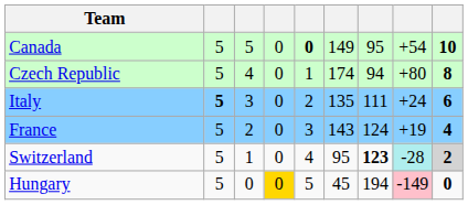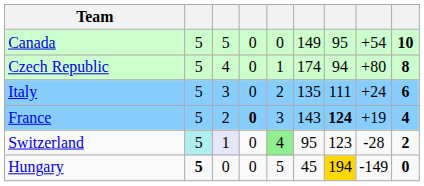Canada | column 5: bold -> normal
Italy | column 2: bold -> normal
France | column 4: normal -> bold
France | column 7: normal -> bold
Switzerland | column 2: no background -> paleturquoise background
Switzerland | column 3: no background -> lavender background
Switzerland | column 5: no background -> lightgreen background
Switzerland | column 7: bold -> normal
Switzerland | column 8: paleturquoise background -> no background
Switzerland | column 9: lightgrey background -> no background
Hungary | column 2: normal -> bold
Hungary | column 4: gold background -> no background
Hungary | column 7: no background -> gold background
Hungary | column 8: pink background -> no background
